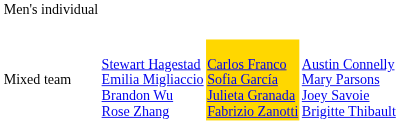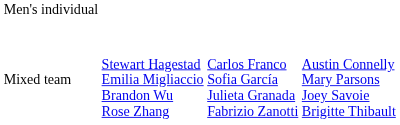Mixed team | column 3: gold background -> no background
